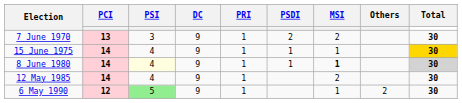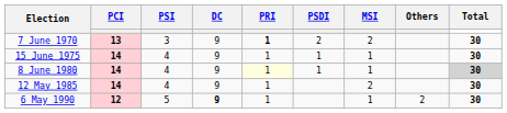7 June 1970 | PRI: normal -> bold
15 June 1975 | Total: gold background -> no background
8 June 1980 | PSI: lightyellow background -> no background
8 June 1980 | PRI: no background -> lightyellow background
8 June 1980 | MSI: bold -> normal
6 May 1990 | PSI: lightgreen background -> no background
6 May 1990 | DC: normal -> bold
